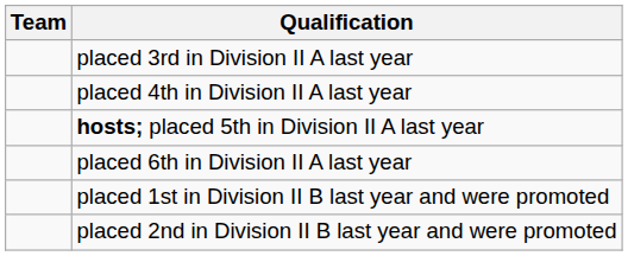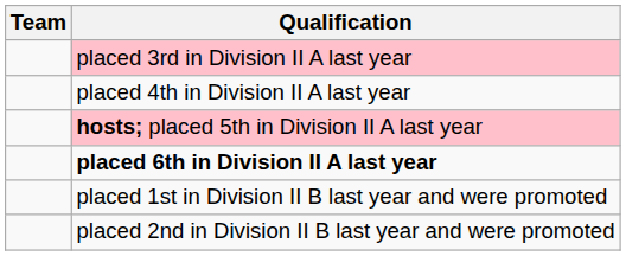placed 3rd in Division II A last year | Qualification: no background -> pink background
hosts; placed 5th in Division II A last year | Qualification: no background -> pink background
placed 6th in Division II A last year | Qualification: normal -> bold
